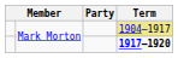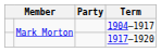1904–1917 | Term: khaki background -> no background
1917–1920 | Term: bold -> normal
